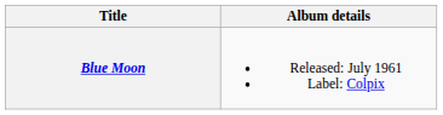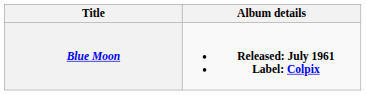Blue Moon | Album details: normal -> bold
